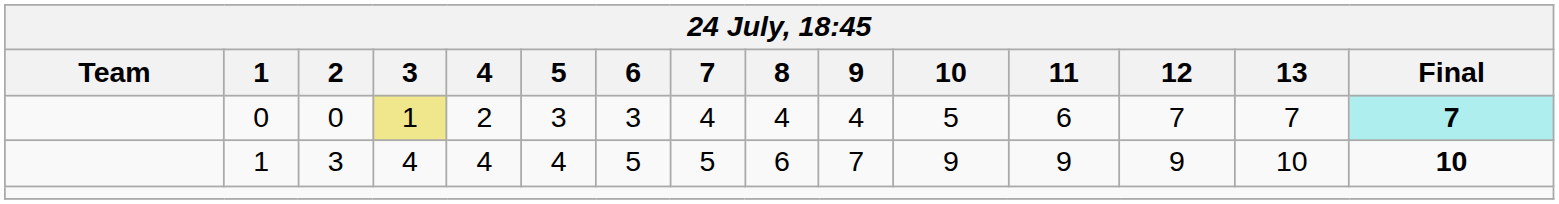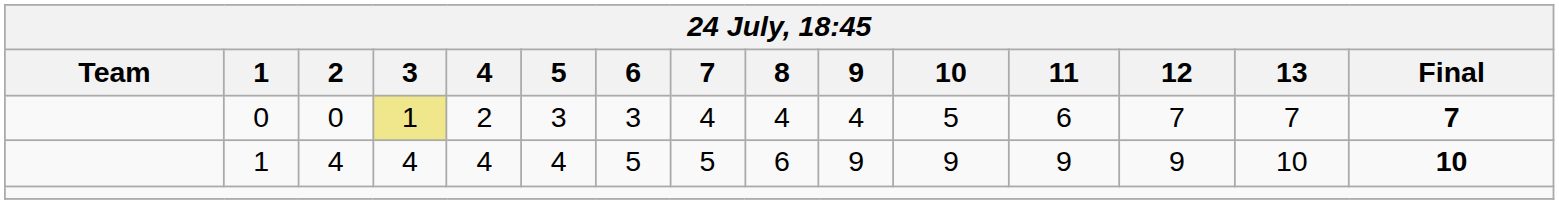row 3 | Final: paleturquoise background -> no background
row 4 | 2: 3 -> 4
row 4 | 9: 7 -> 9
